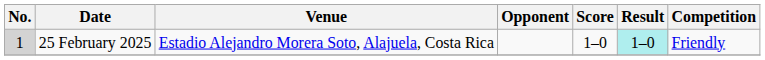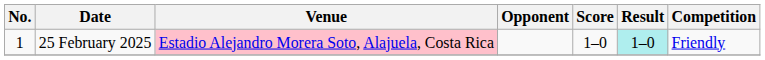25 February 2025 | No.: lightgrey background -> no background
25 February 2025 | Venue: no background -> pink background
